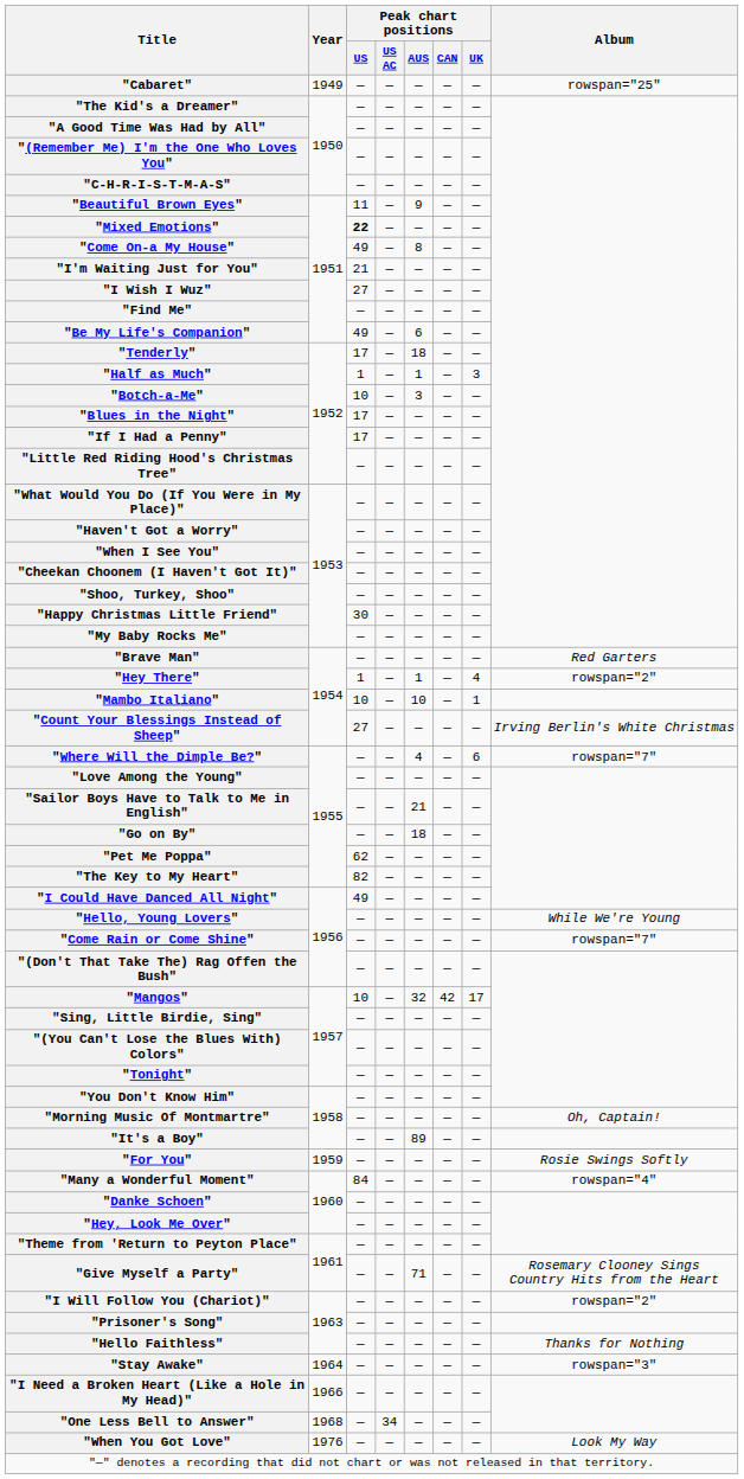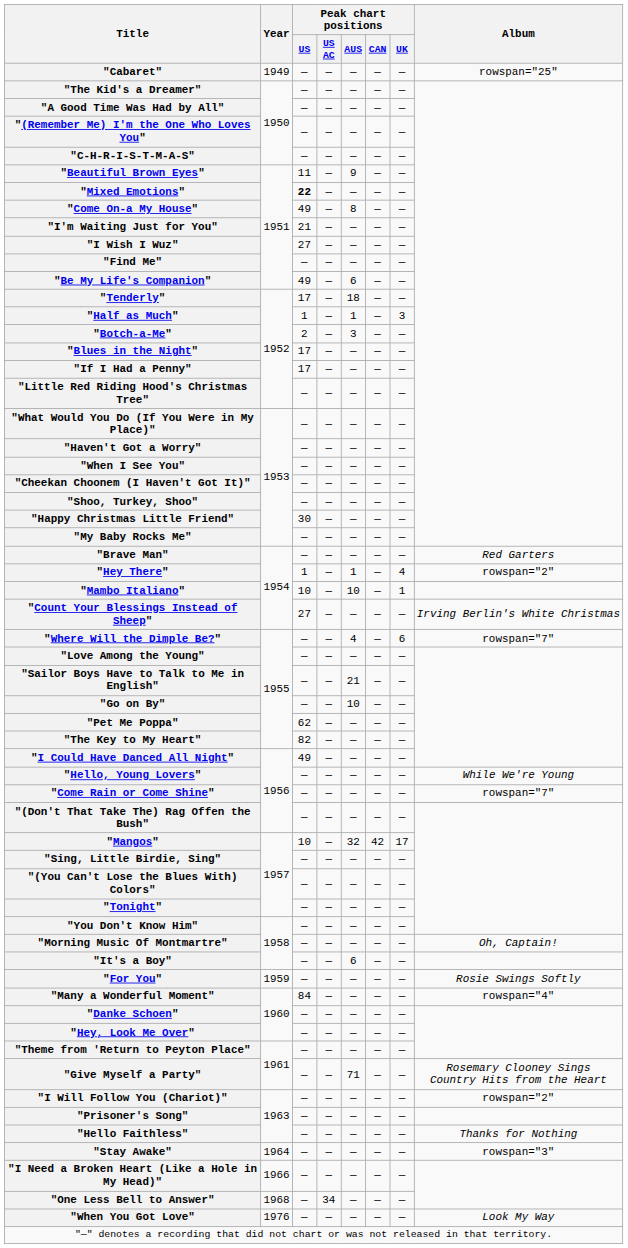"Botch-a-Me" | Peak chart positions / US: 10 -> 2
"Go on By" | Peak chart positions / AUS: 18 -> 10
"It's a Boy" | Peak chart positions / AUS: 89 -> 6
